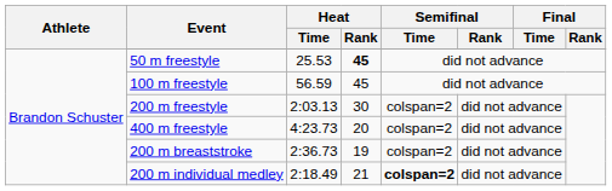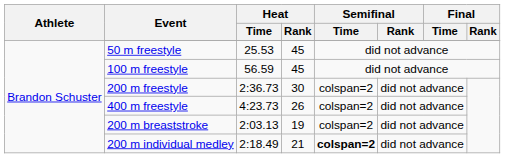50 m freestyle | Heat / Rank: bold -> normal
200 m freestyle | Heat / Time: 2:03.13 -> 2:36.73
400 m freestyle | Heat / Rank: 20 -> 26
200 m breaststroke | Heat / Time: 2:36.73 -> 2:03.13
